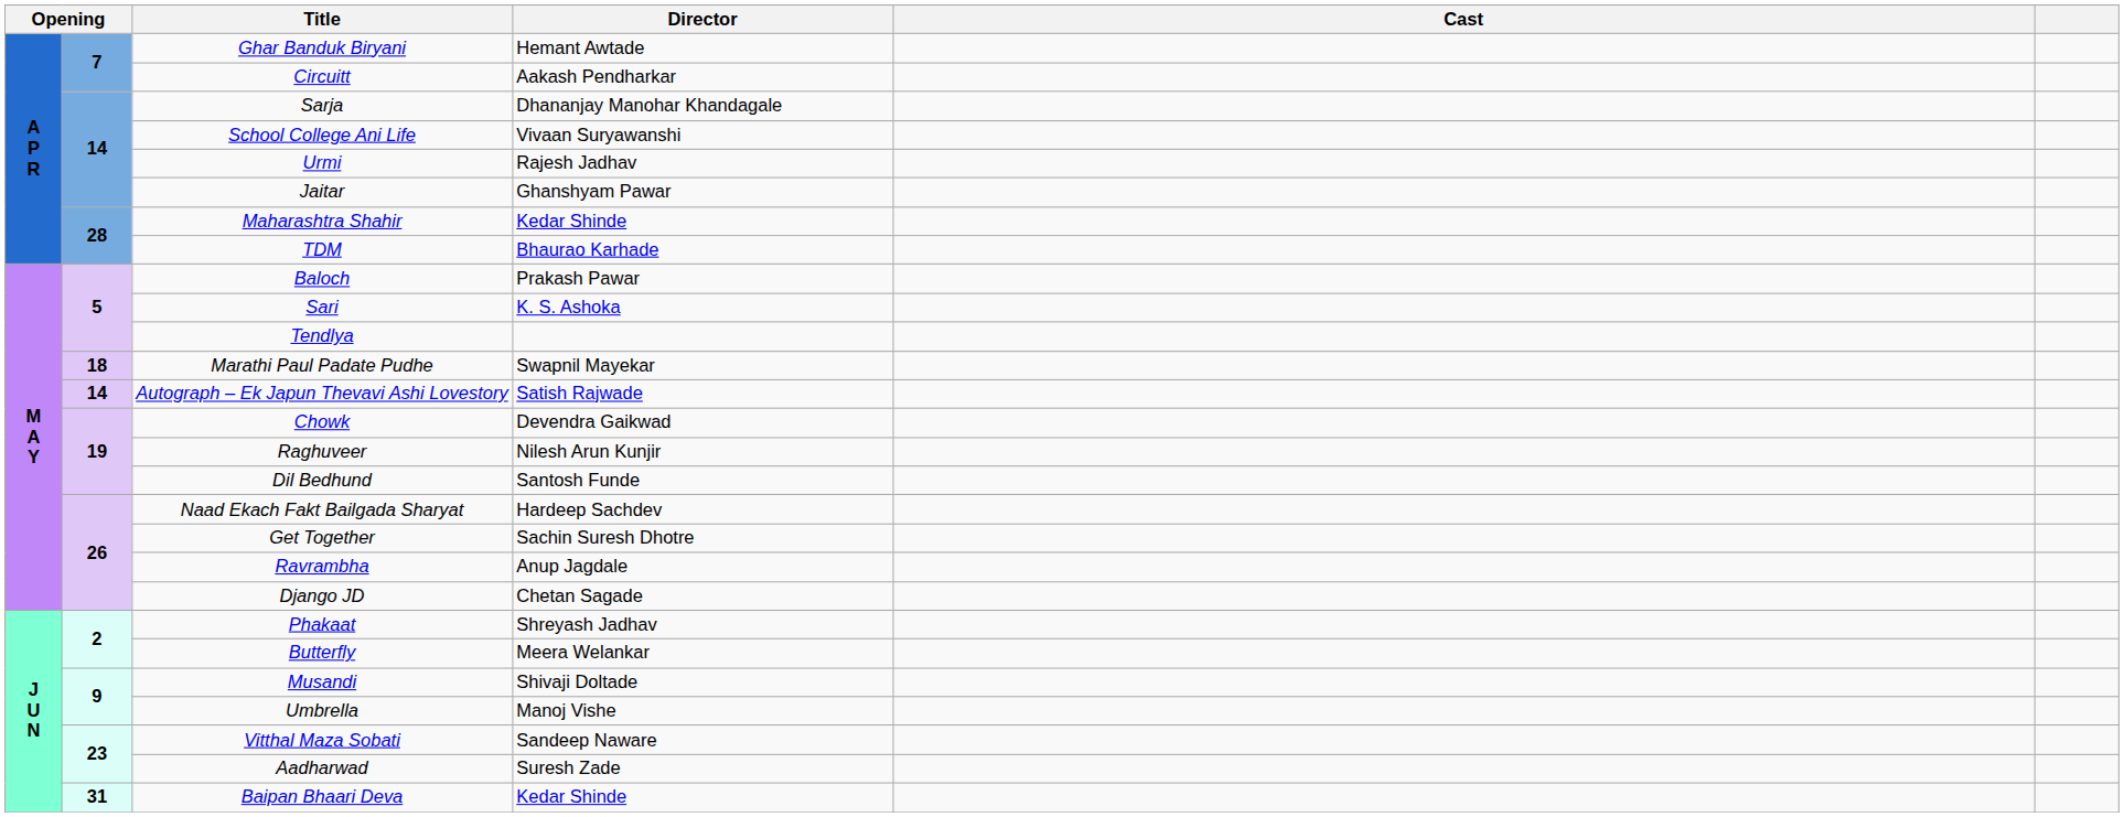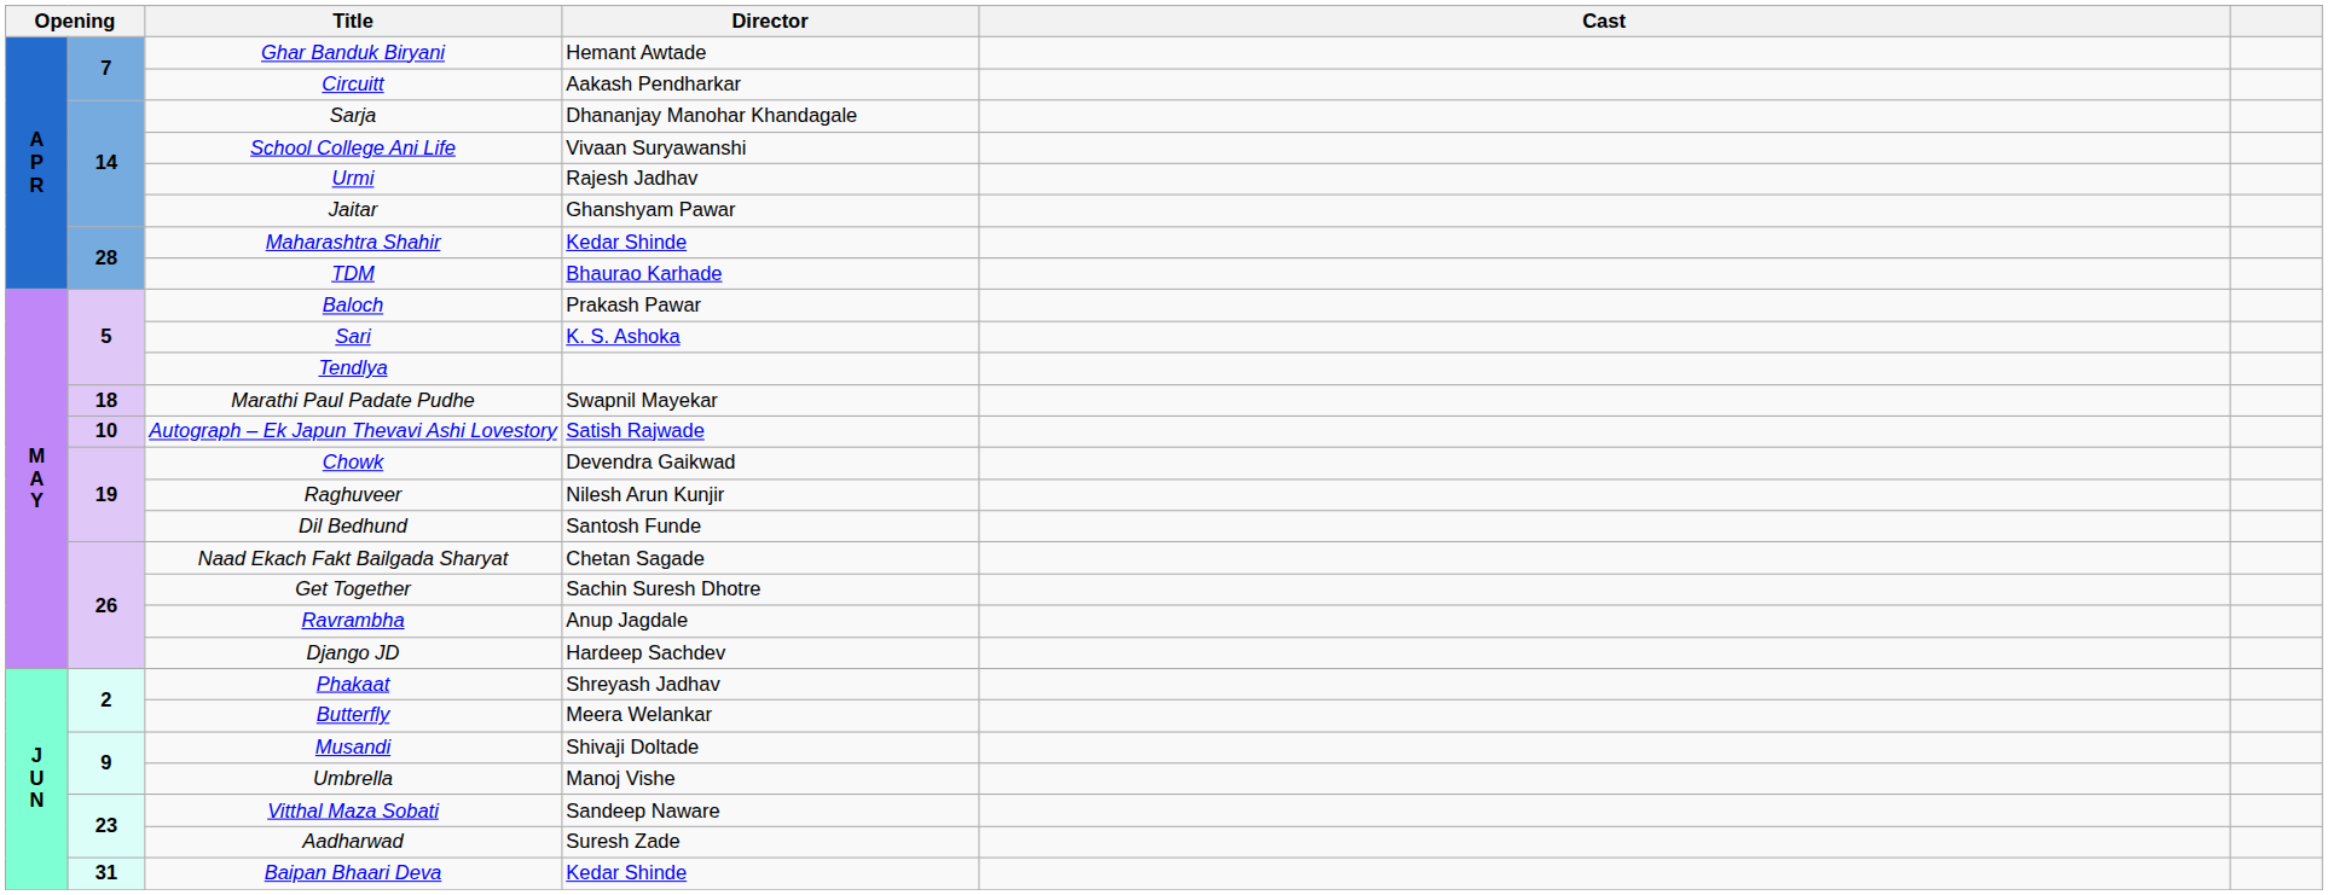Autograph – Ek Japun Thevavi Ashi Lovestory | column 2: 14 -> 10
Naad Ekach Fakt Bailgada Sharyat | Director: Hardeep Sachdev -> Chetan Sagade
Django JD | Director: Chetan Sagade -> Hardeep Sachdev
